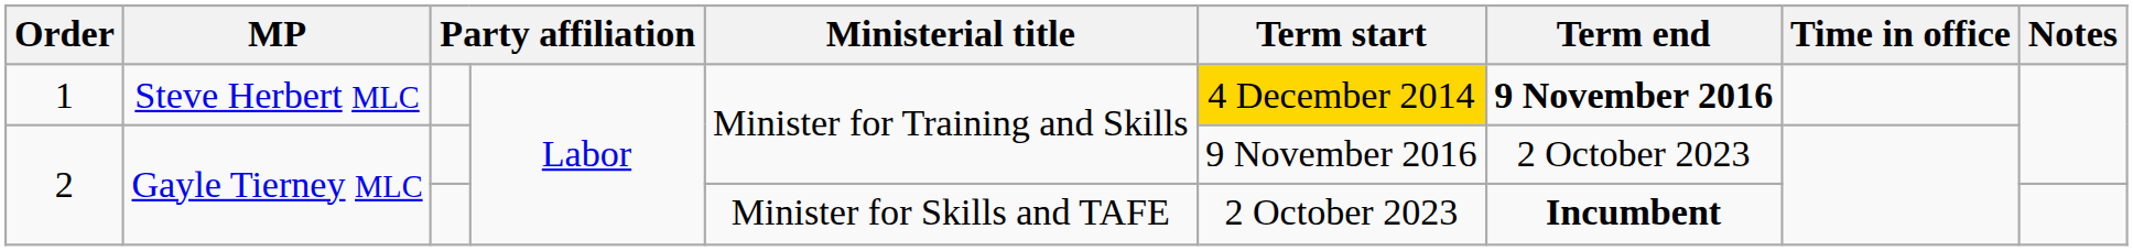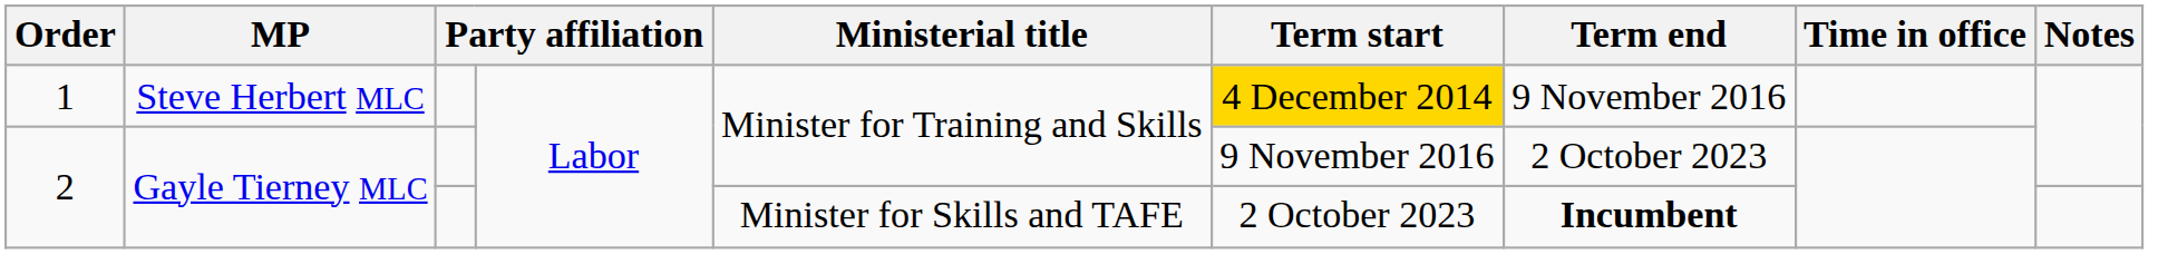1 | Term end: bold -> normal
